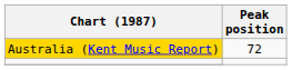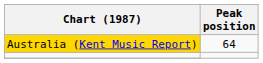row 2 | Peak position: 72 -> 64
